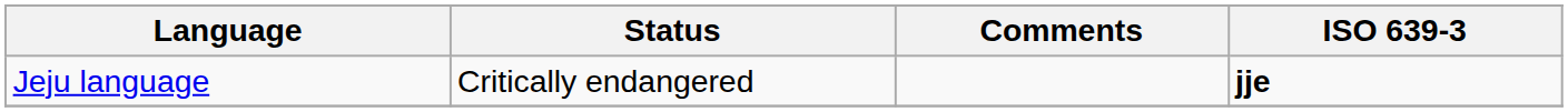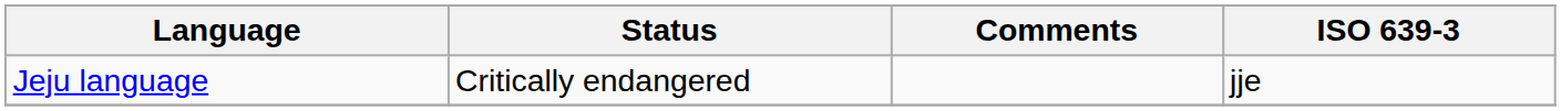Jeju language | ISO 639-3: bold -> normal
